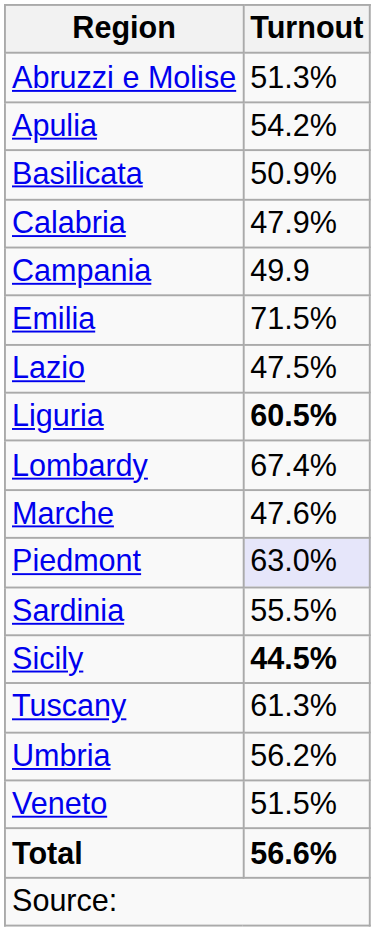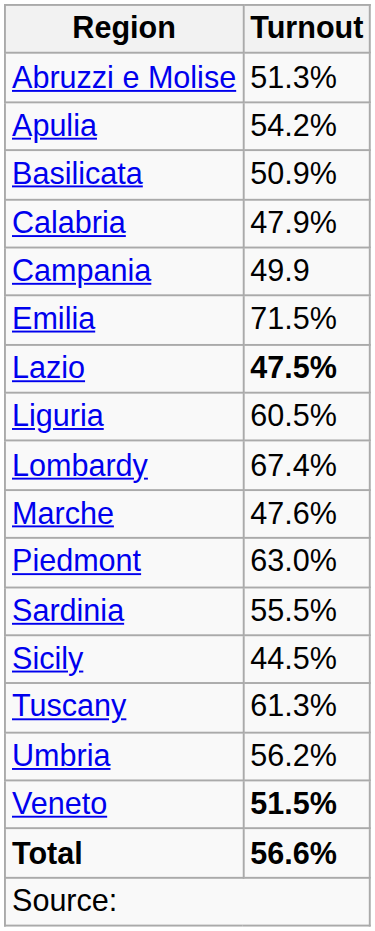Lazio | Turnout: normal -> bold
Liguria | Turnout: bold -> normal
Piedmont | Turnout: lavender background -> no background
Sicily | Turnout: bold -> normal
Veneto | Turnout: normal -> bold
